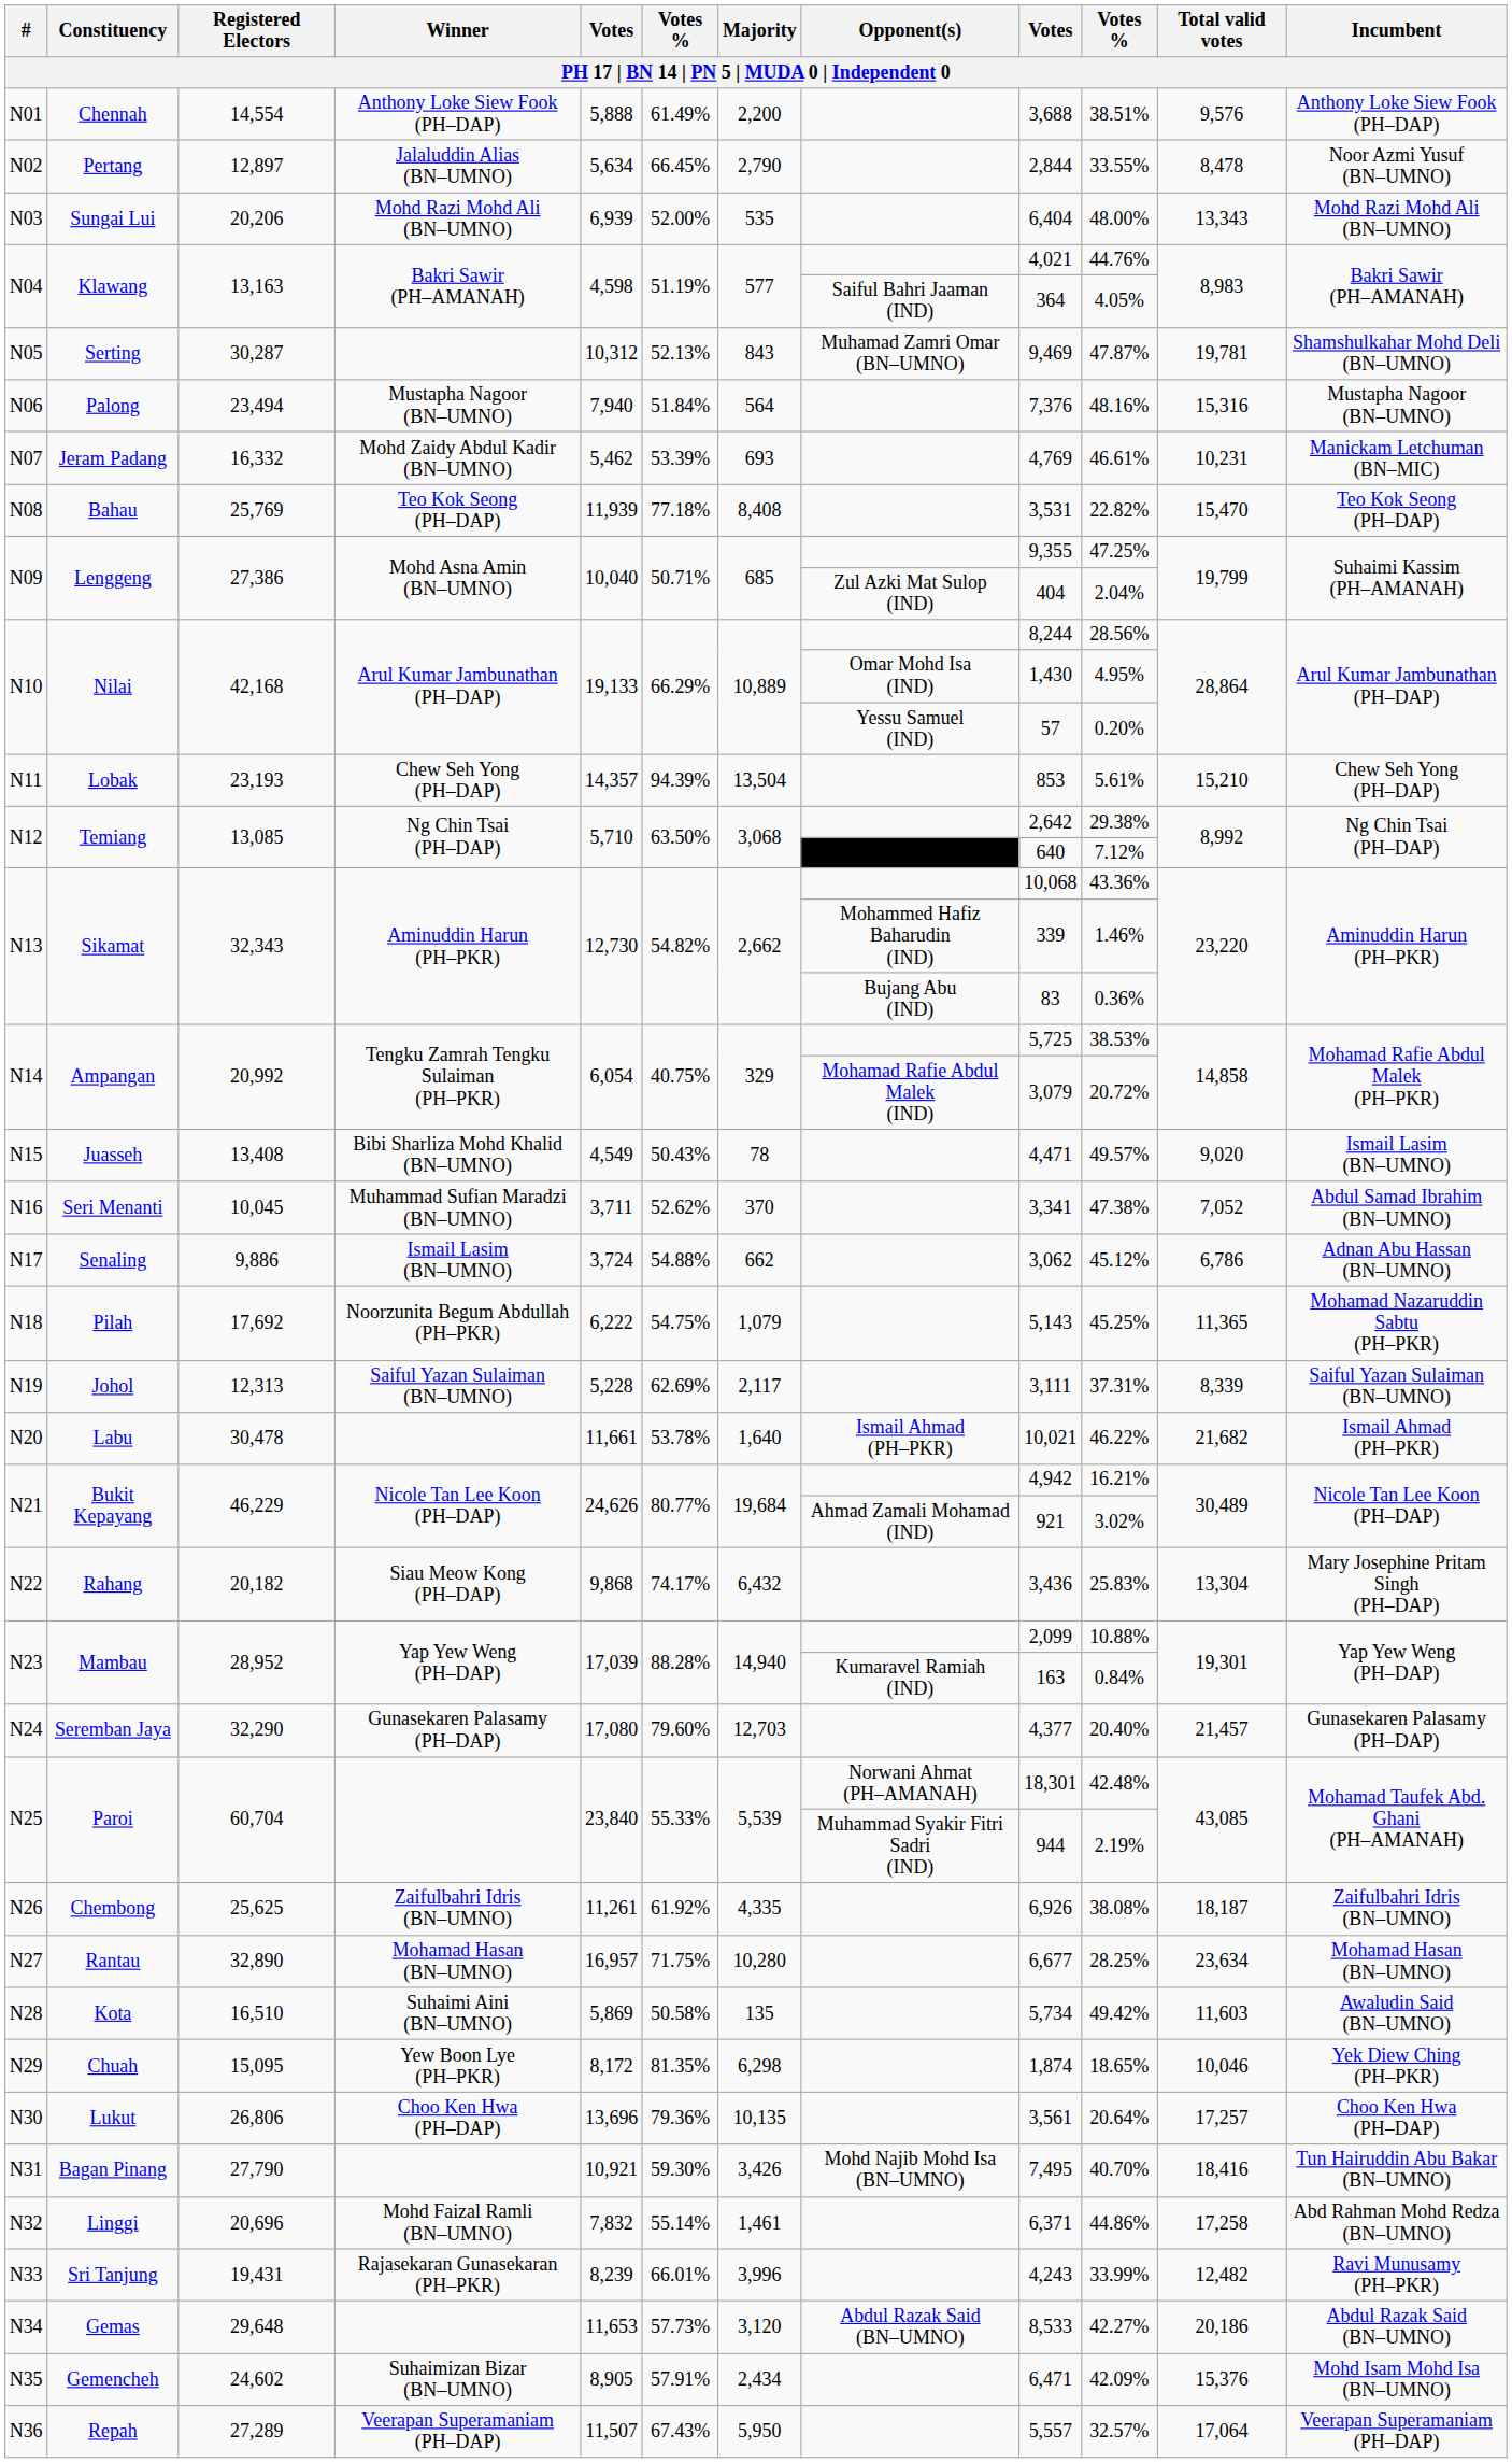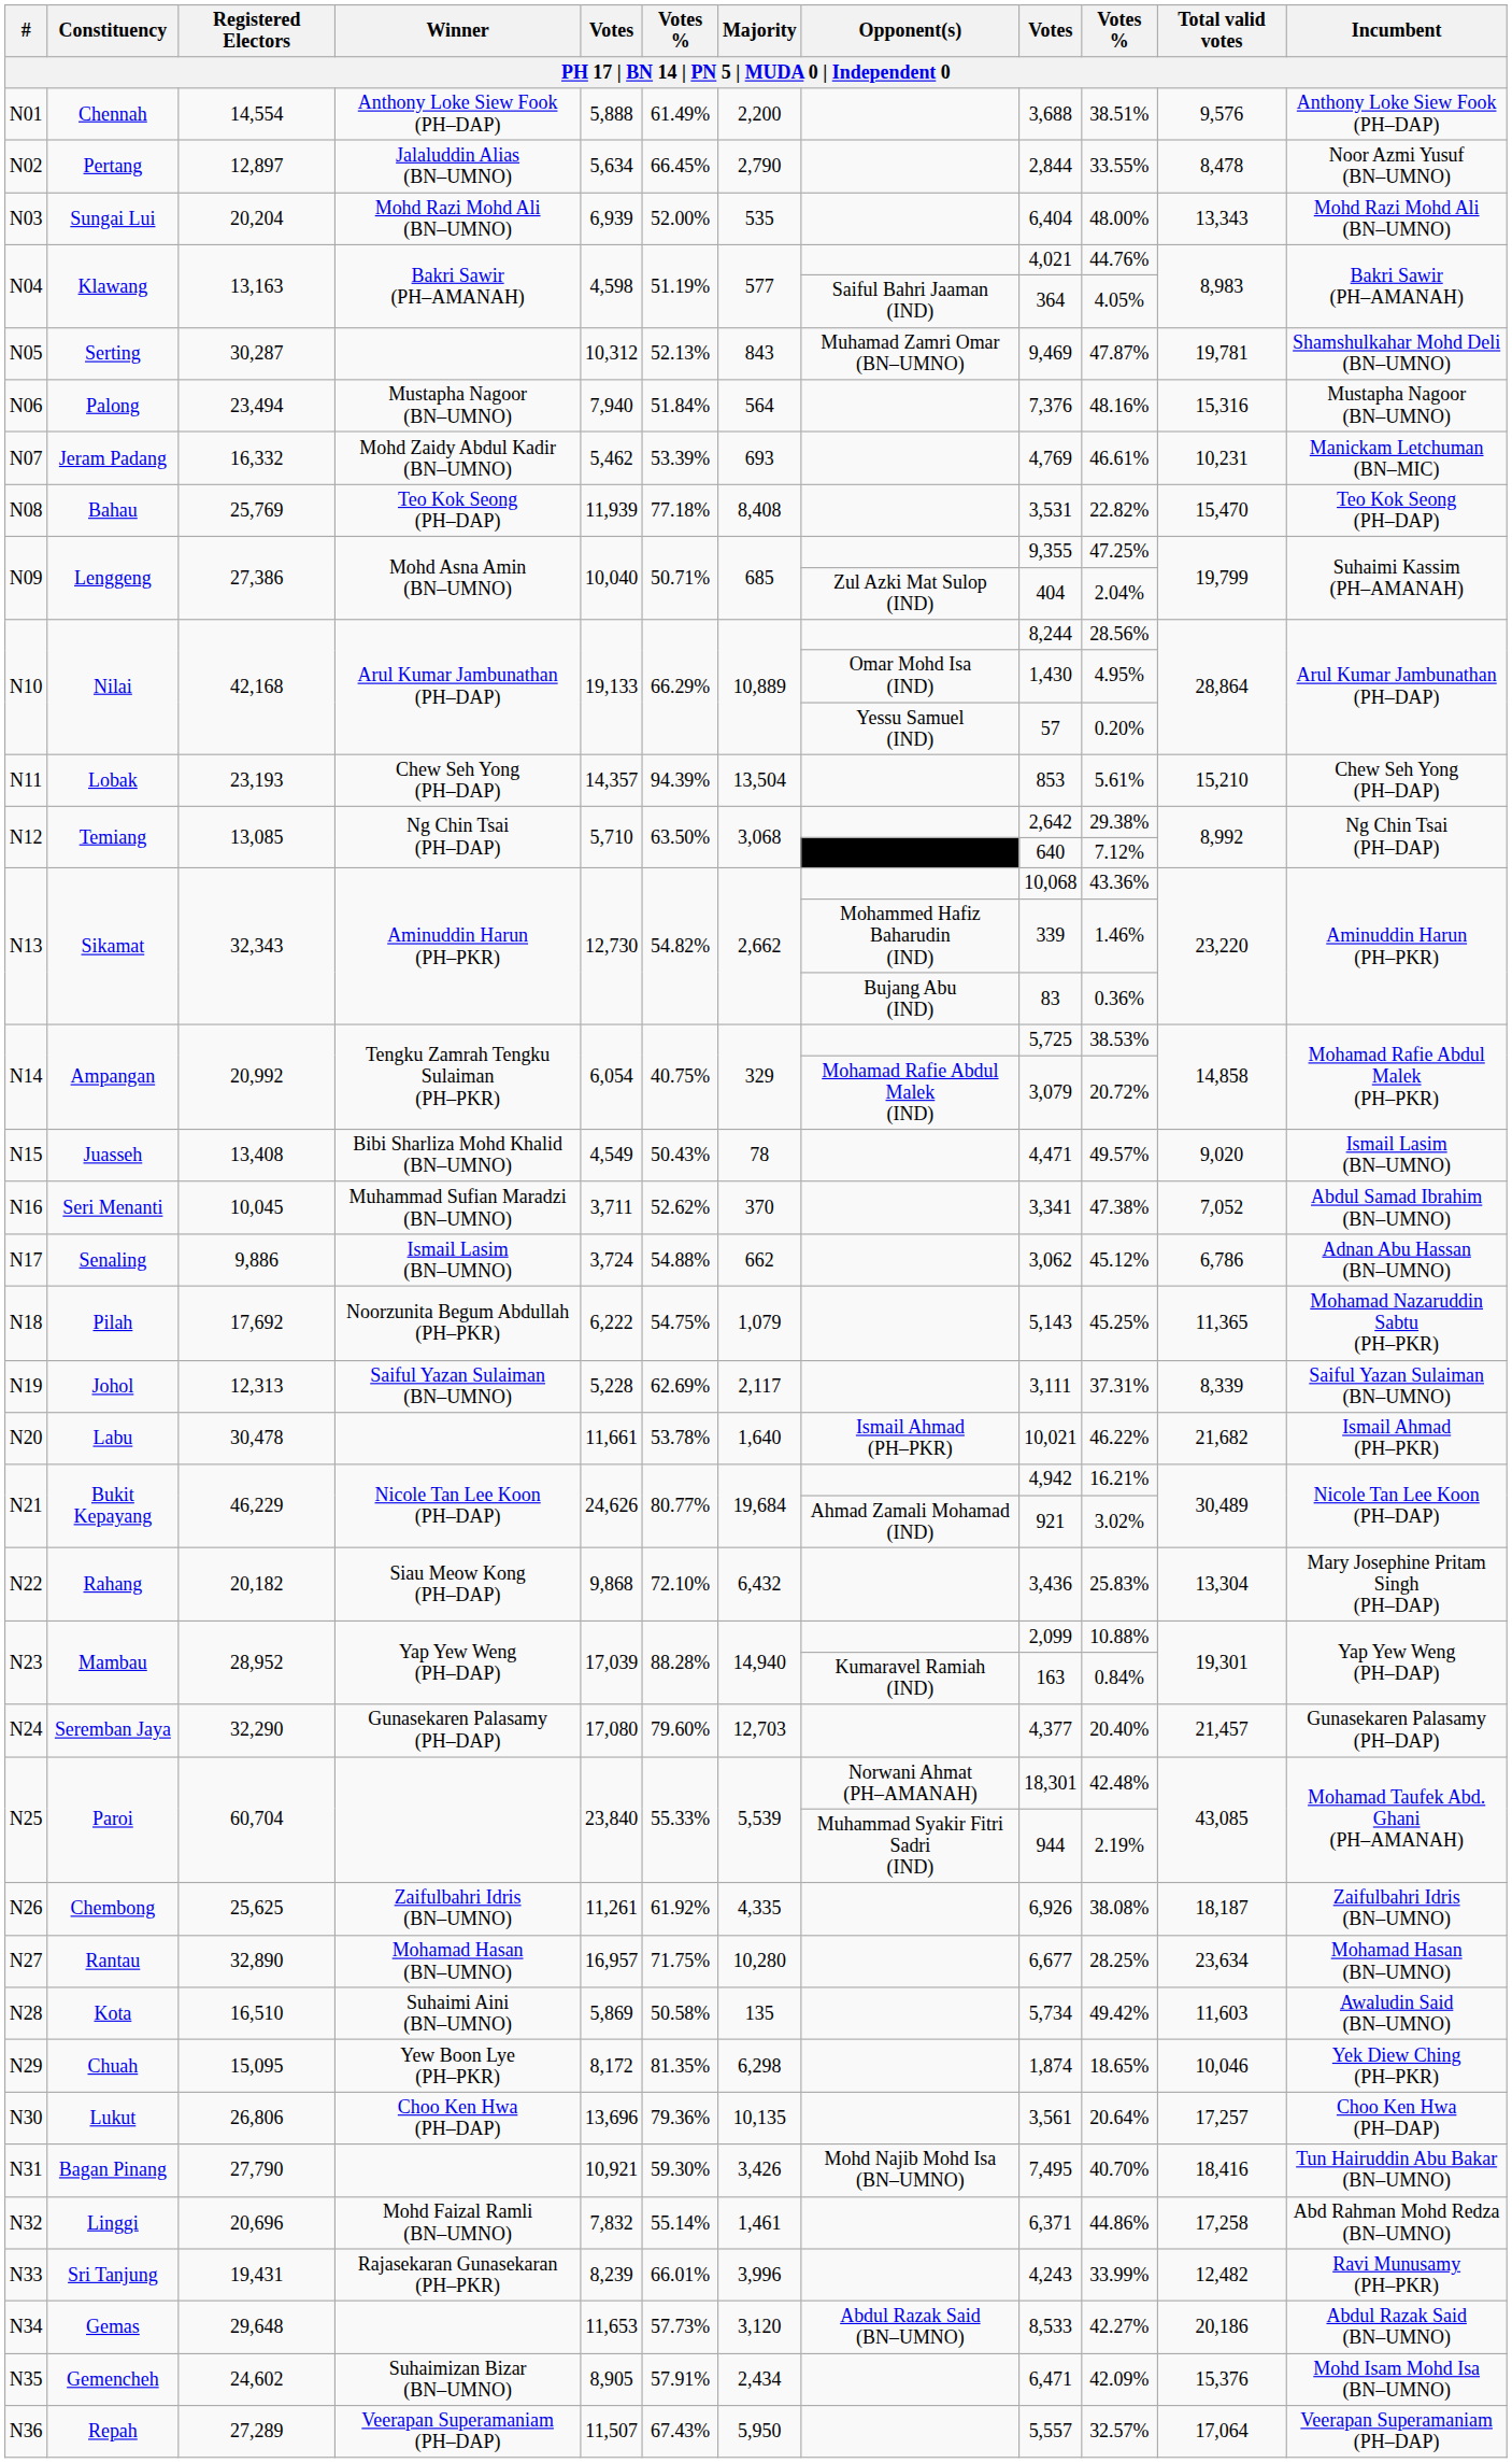N03 | Registered Electors: 20,206 -> 20,204
N22 | column 6: 74.17% -> 72.10%
